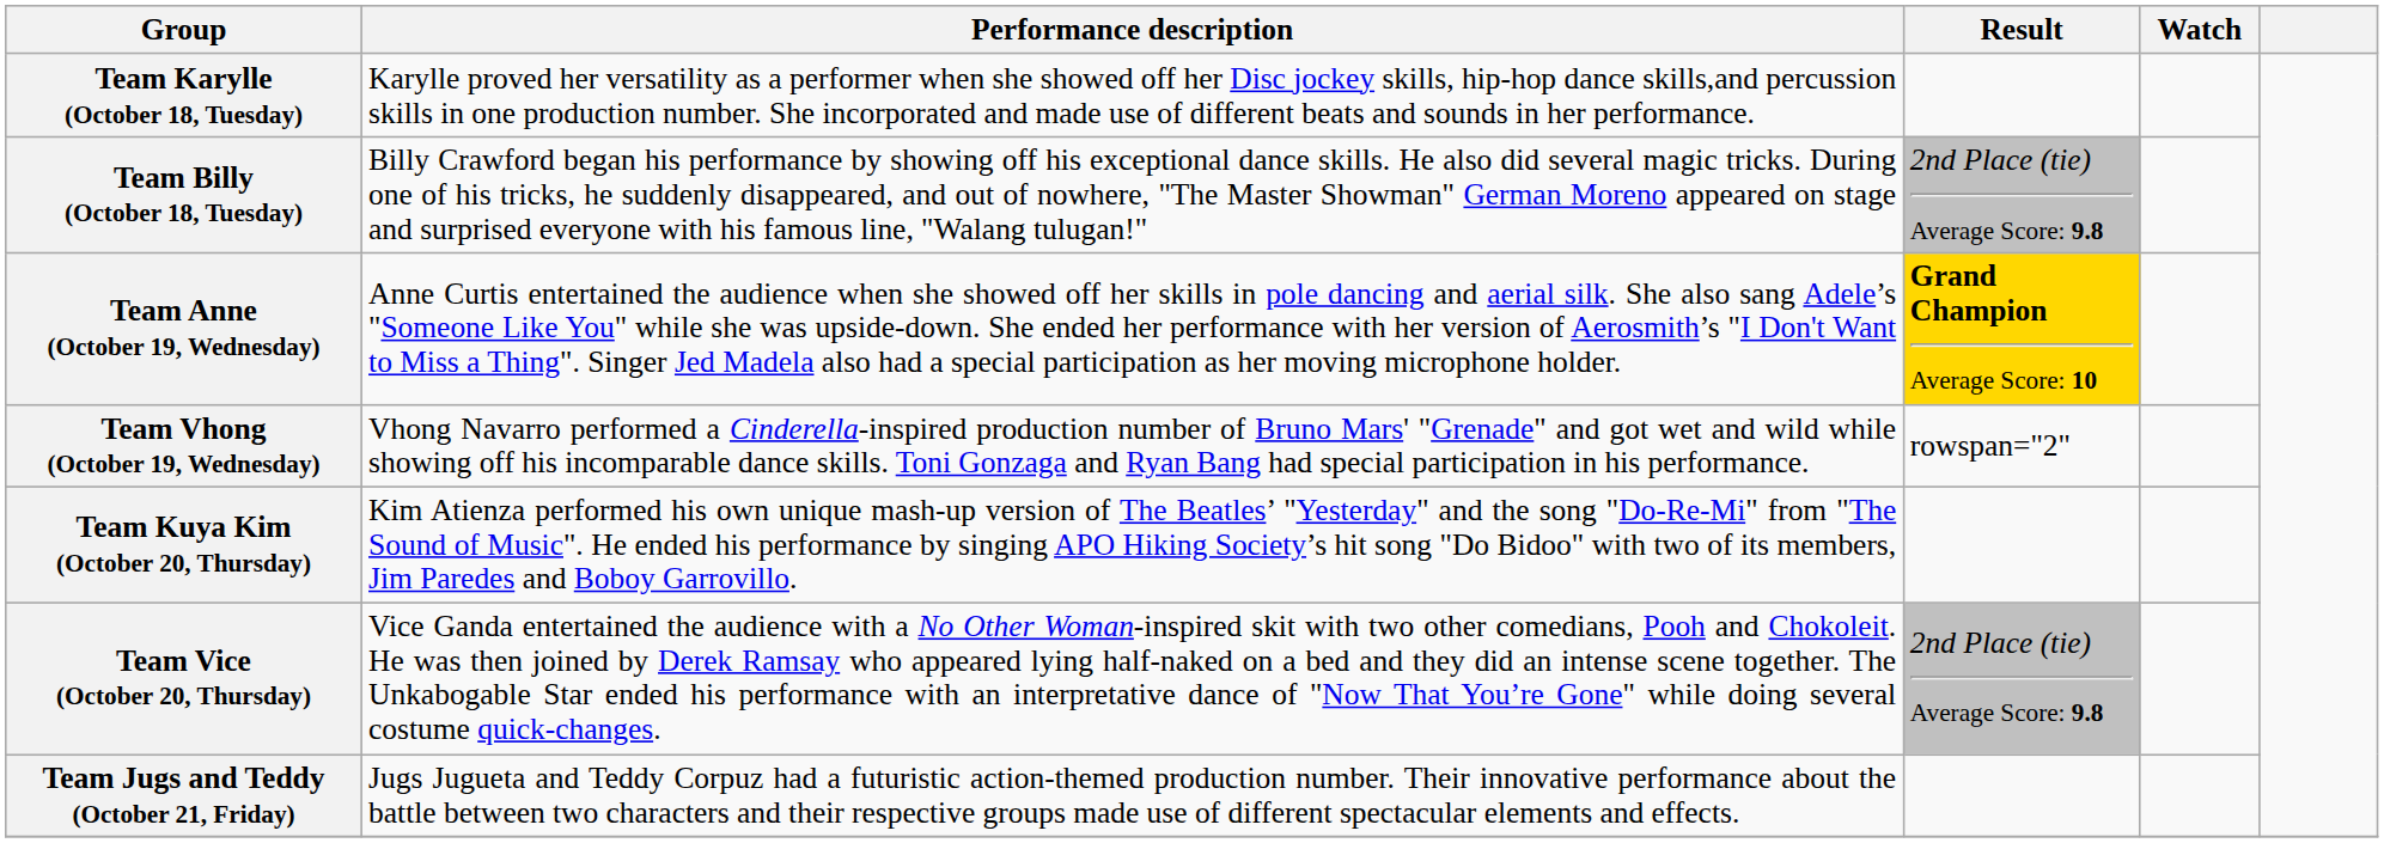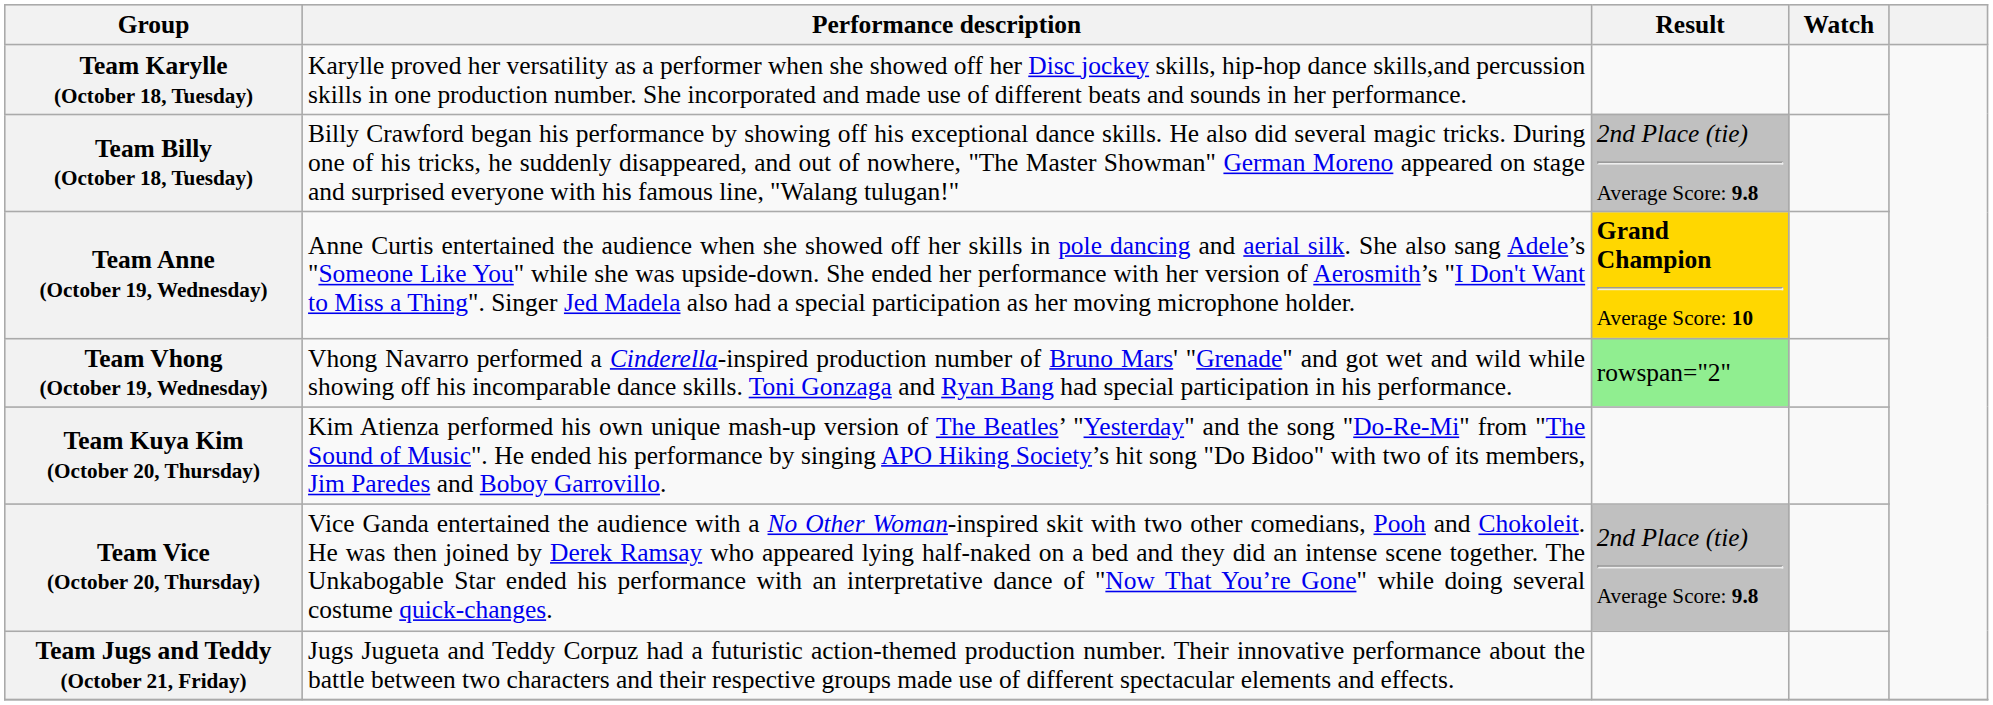Team Vhong (October 19, Wednesday) | Result: no background -> lightgreen background
